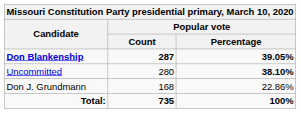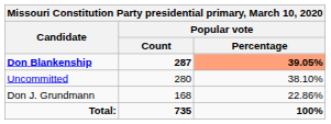Don Blankenship | Popular vote / Percentage: no background -> lightsalmon background
Uncommitted | Popular vote / Percentage: bold -> normal
